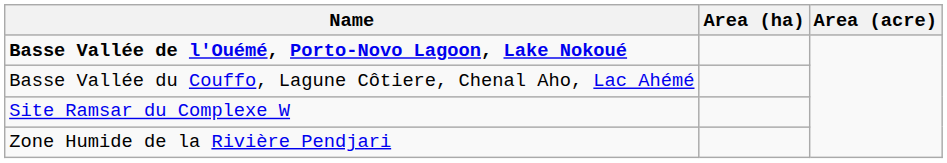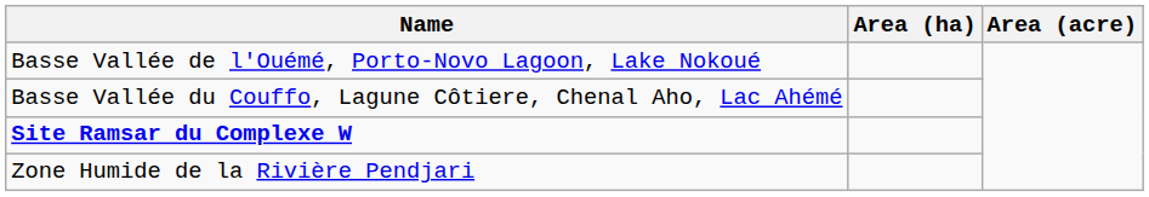Basse Vallée de l'Ouémé, Porto-Novo Lagoon, Lake Nokoué | Name: bold -> normal
Site Ramsar du Complexe W | Name: normal -> bold
